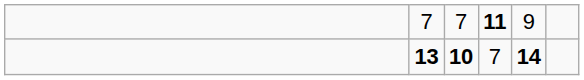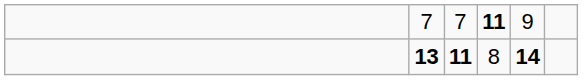row 2 | column 3: 10 -> 11
row 2 | column 4: 7 -> 8
